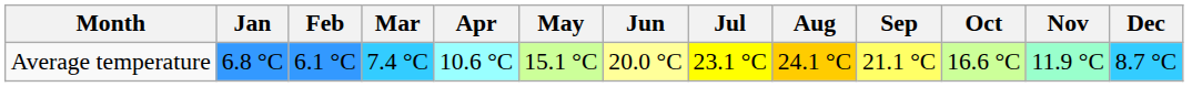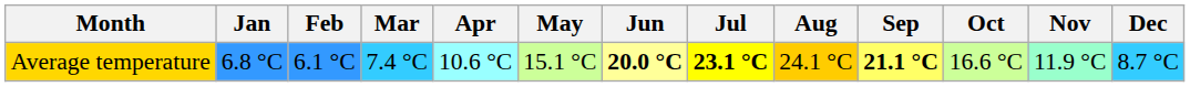row 2 | Month: no background -> gold background
row 2 | Jun: normal -> bold
row 2 | Jul: normal -> bold
row 2 | Sep: normal -> bold
